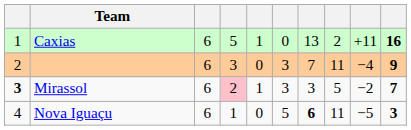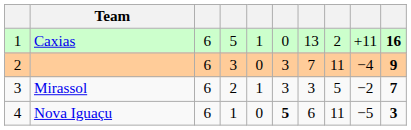Mirassol | column 1: bold -> normal
Mirassol | column 4: pink background -> no background
Nova Iguaçu | column 6: normal -> bold
Nova Iguaçu | column 7: bold -> normal
